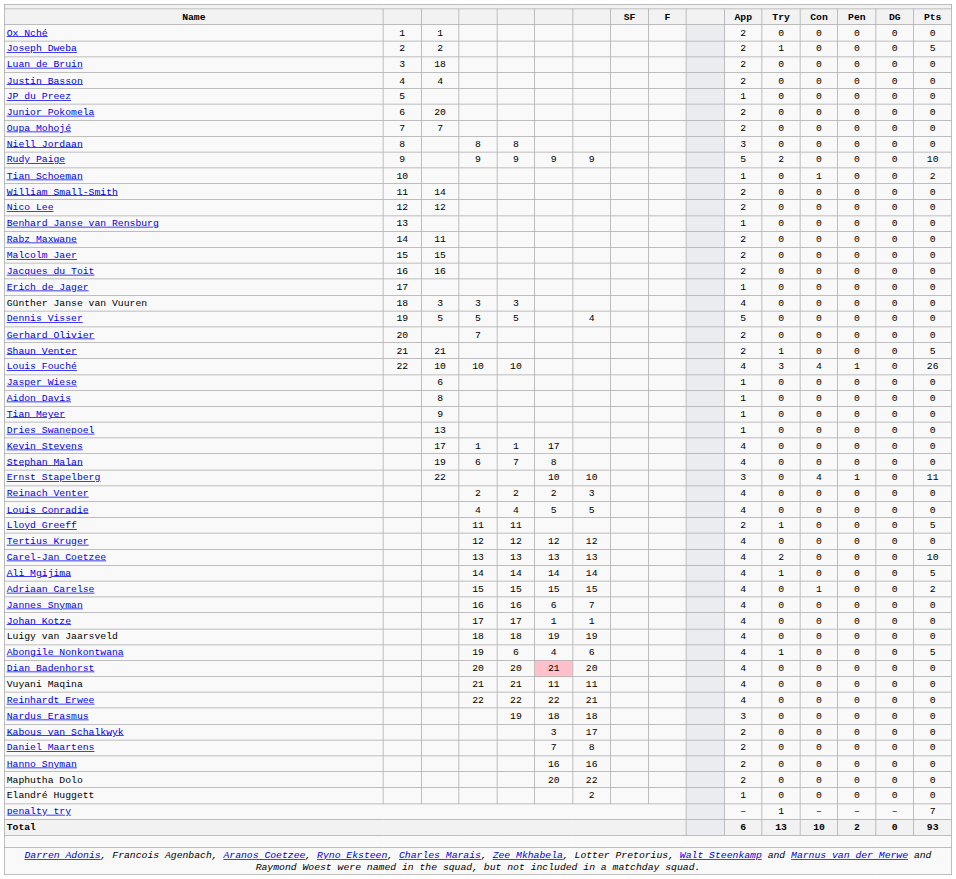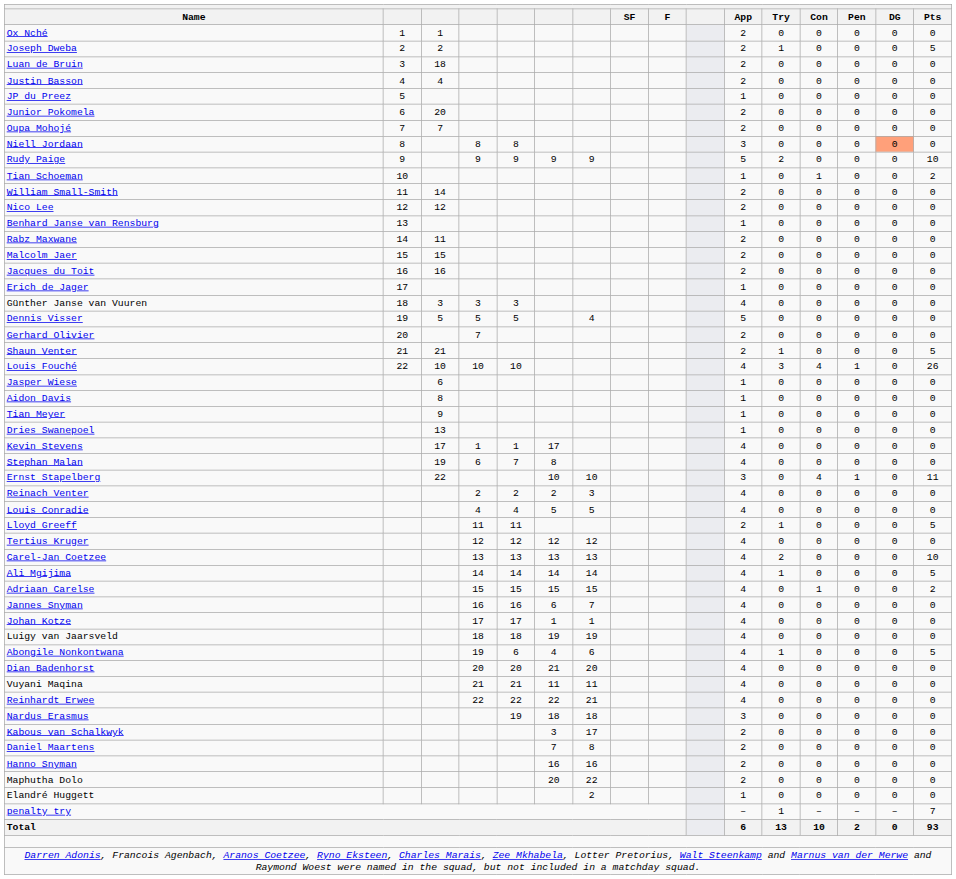Niell Jordaan | DG: no background -> lightsalmon background
Dian Badenhorst | column 6: pink background -> no background
